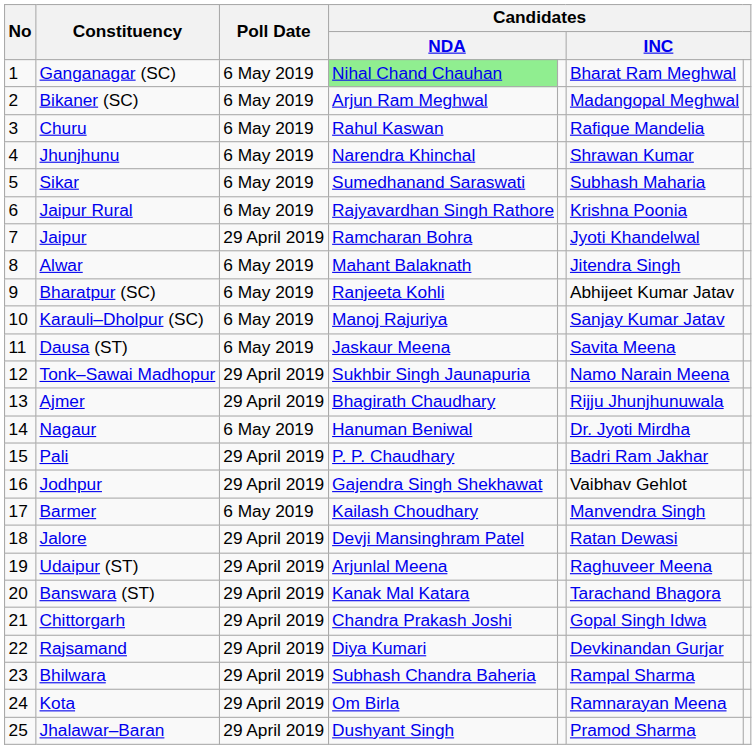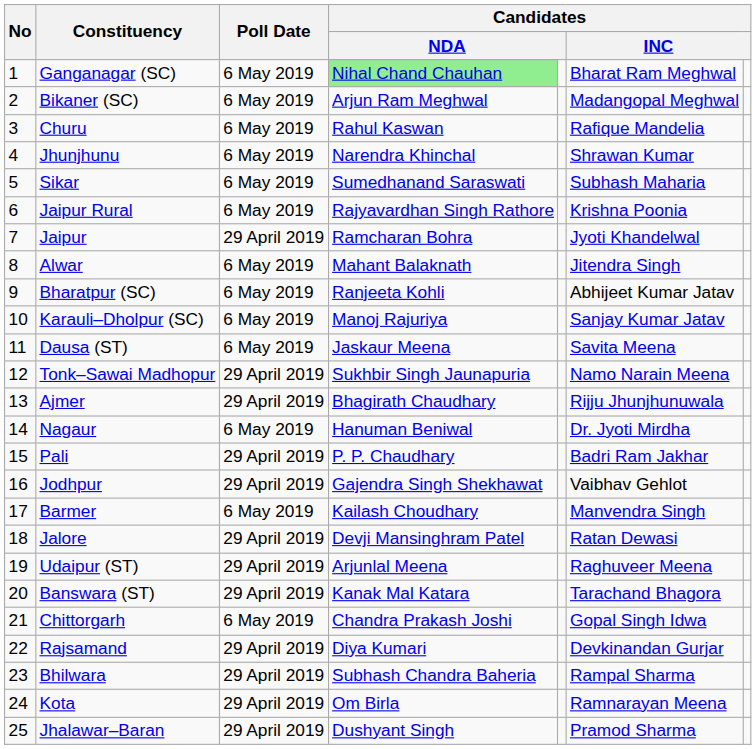Chittorgarh | Poll Date: 29 April 2019 -> 6 May 2019
